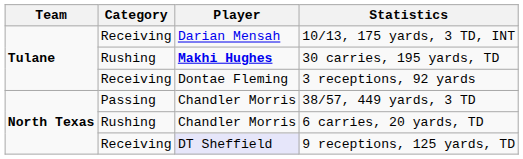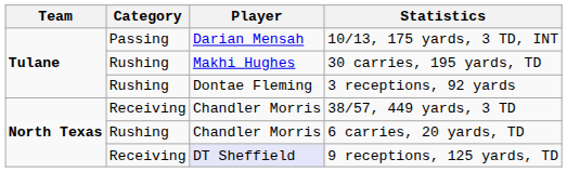10/13, 175 yards, 3 TD, INT | Category: Receiving -> Passing
30 carries, 195 yards, TD | Player: bold -> normal
3 receptions, 92 yards | Category: Receiving -> Rushing
38/57, 449 yards, 3 TD | Category: Passing -> Receiving
